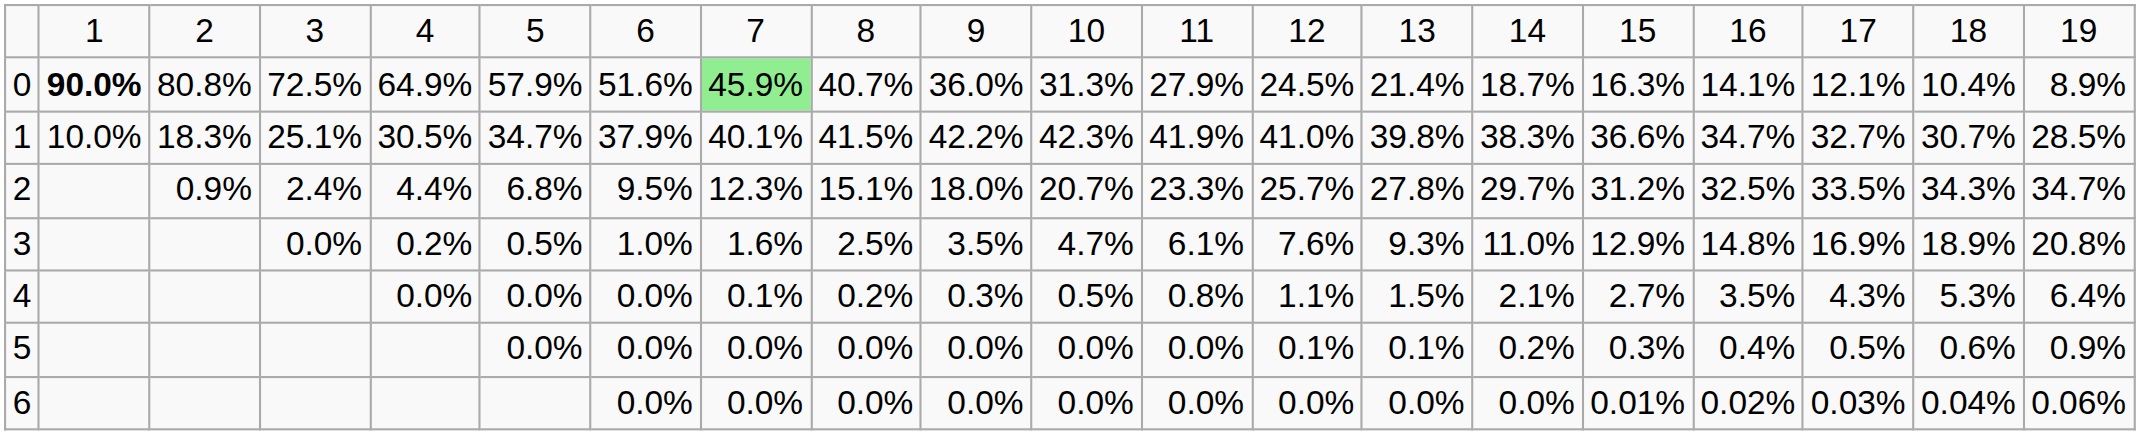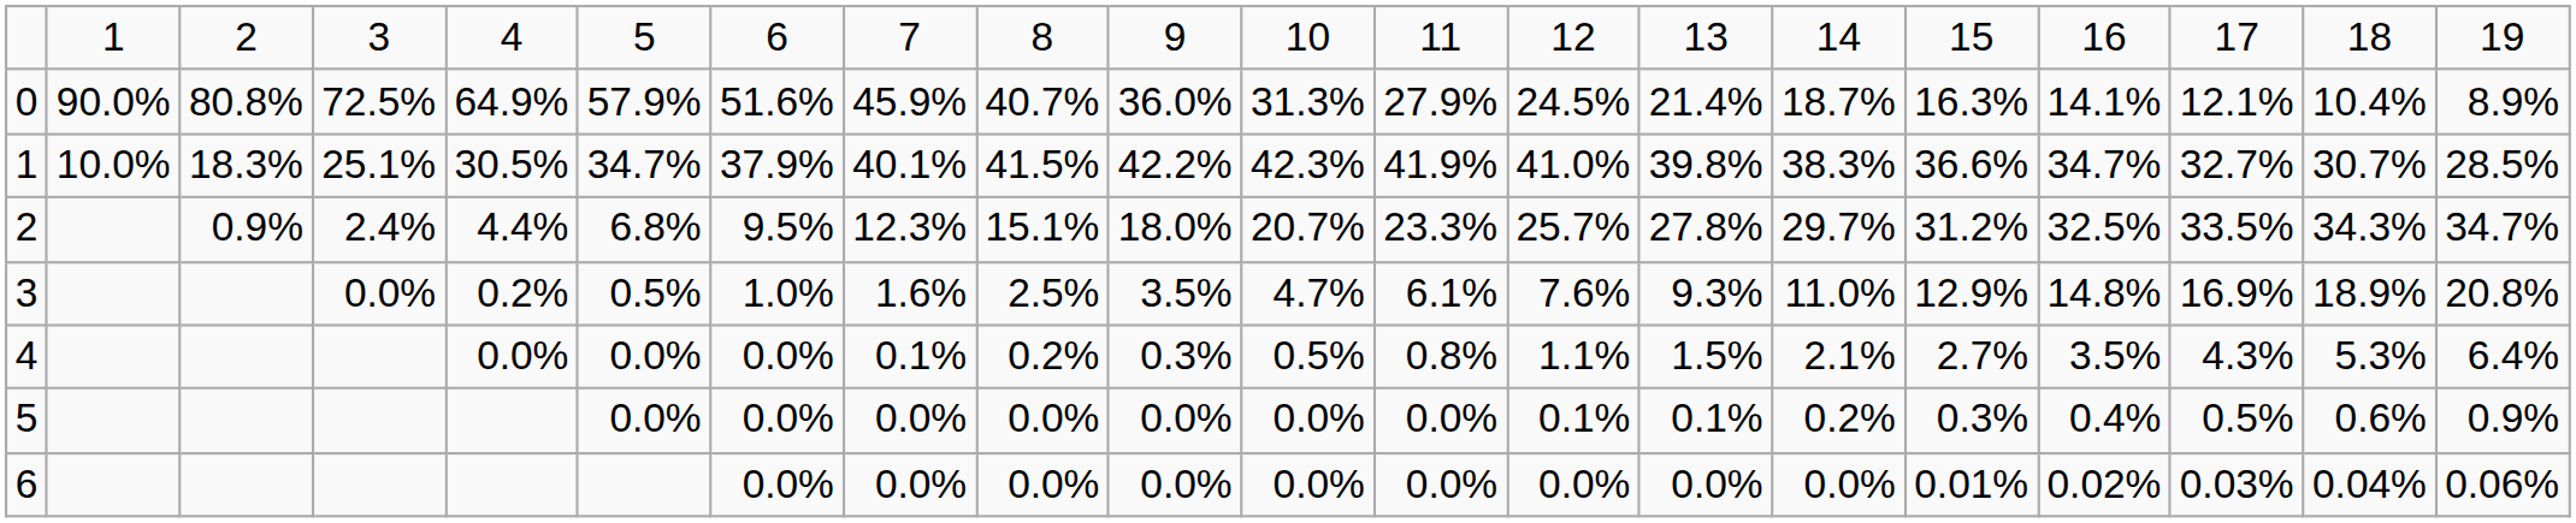0 | column 2: bold -> normal
0 | column 8: lightgreen background -> no background
